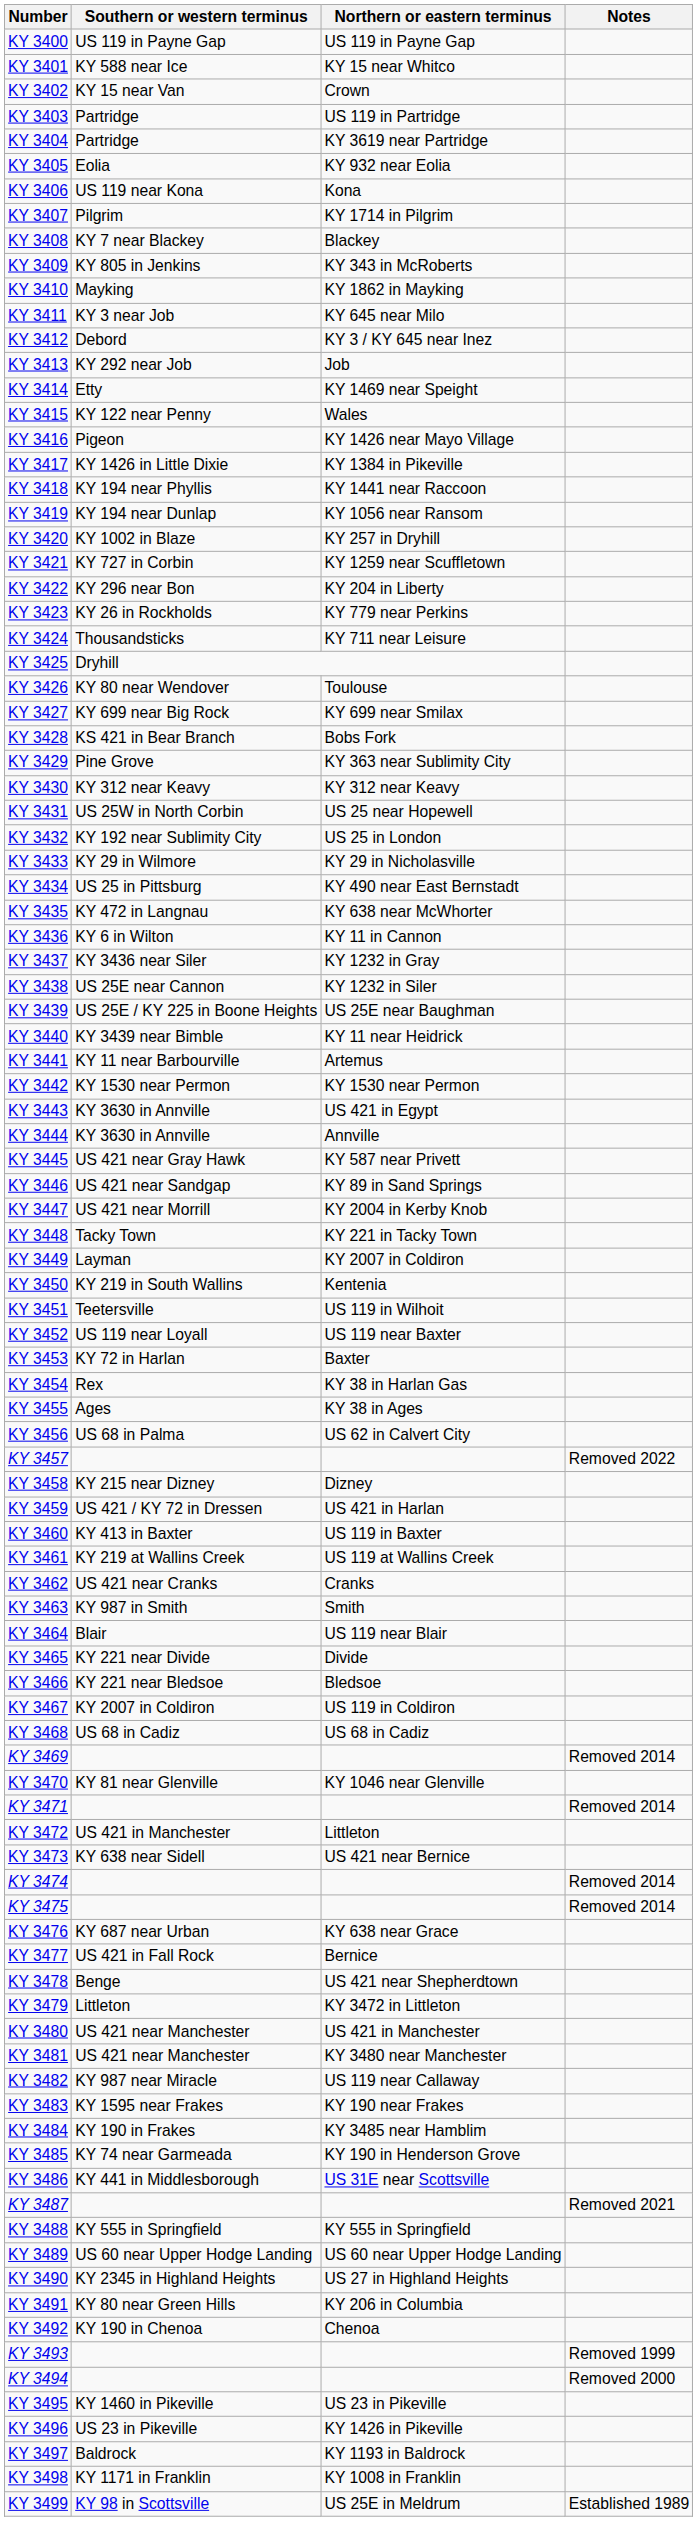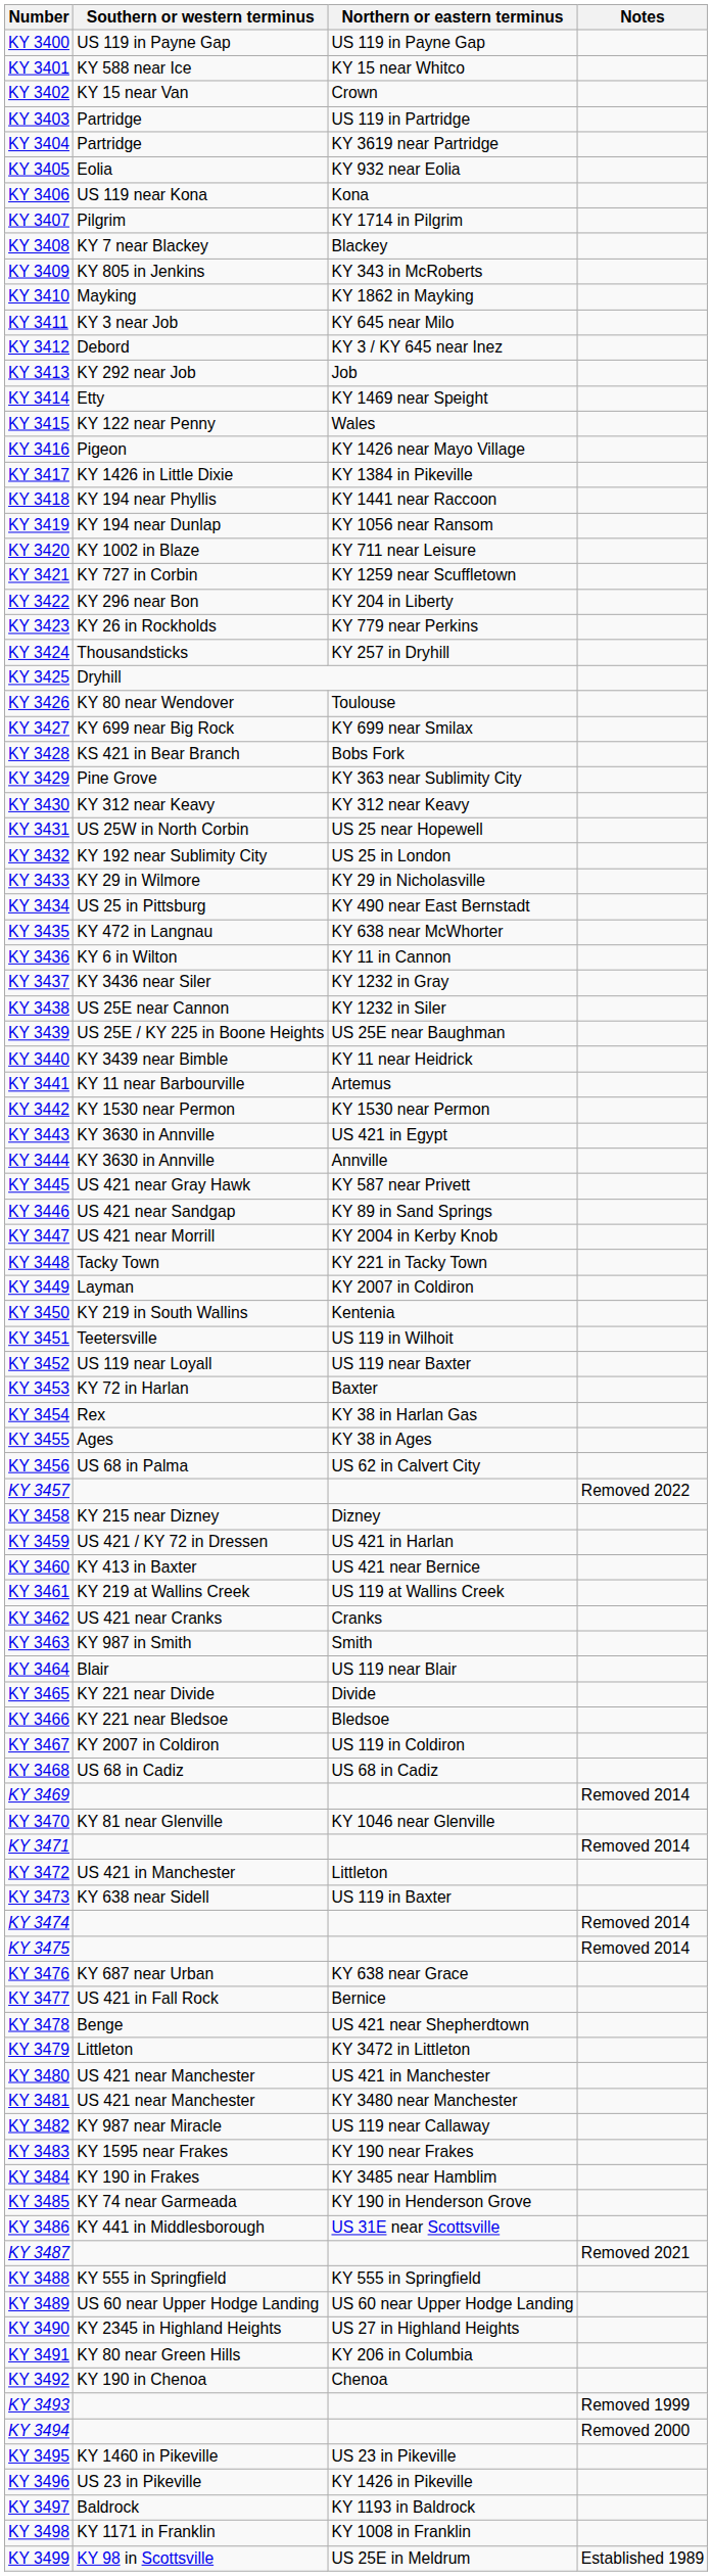KY 3420 | Northern or eastern terminus: KY 257 in Dryhill -> KY 711 near Leisure
KY 3424 | Northern or eastern terminus: KY 711 near Leisure -> KY 257 in Dryhill
KY 3460 | Northern or eastern terminus: US 119 in Baxter -> US 421 near Bernice
KY 3473 | Northern or eastern terminus: US 421 near Bernice -> US 119 in Baxter
